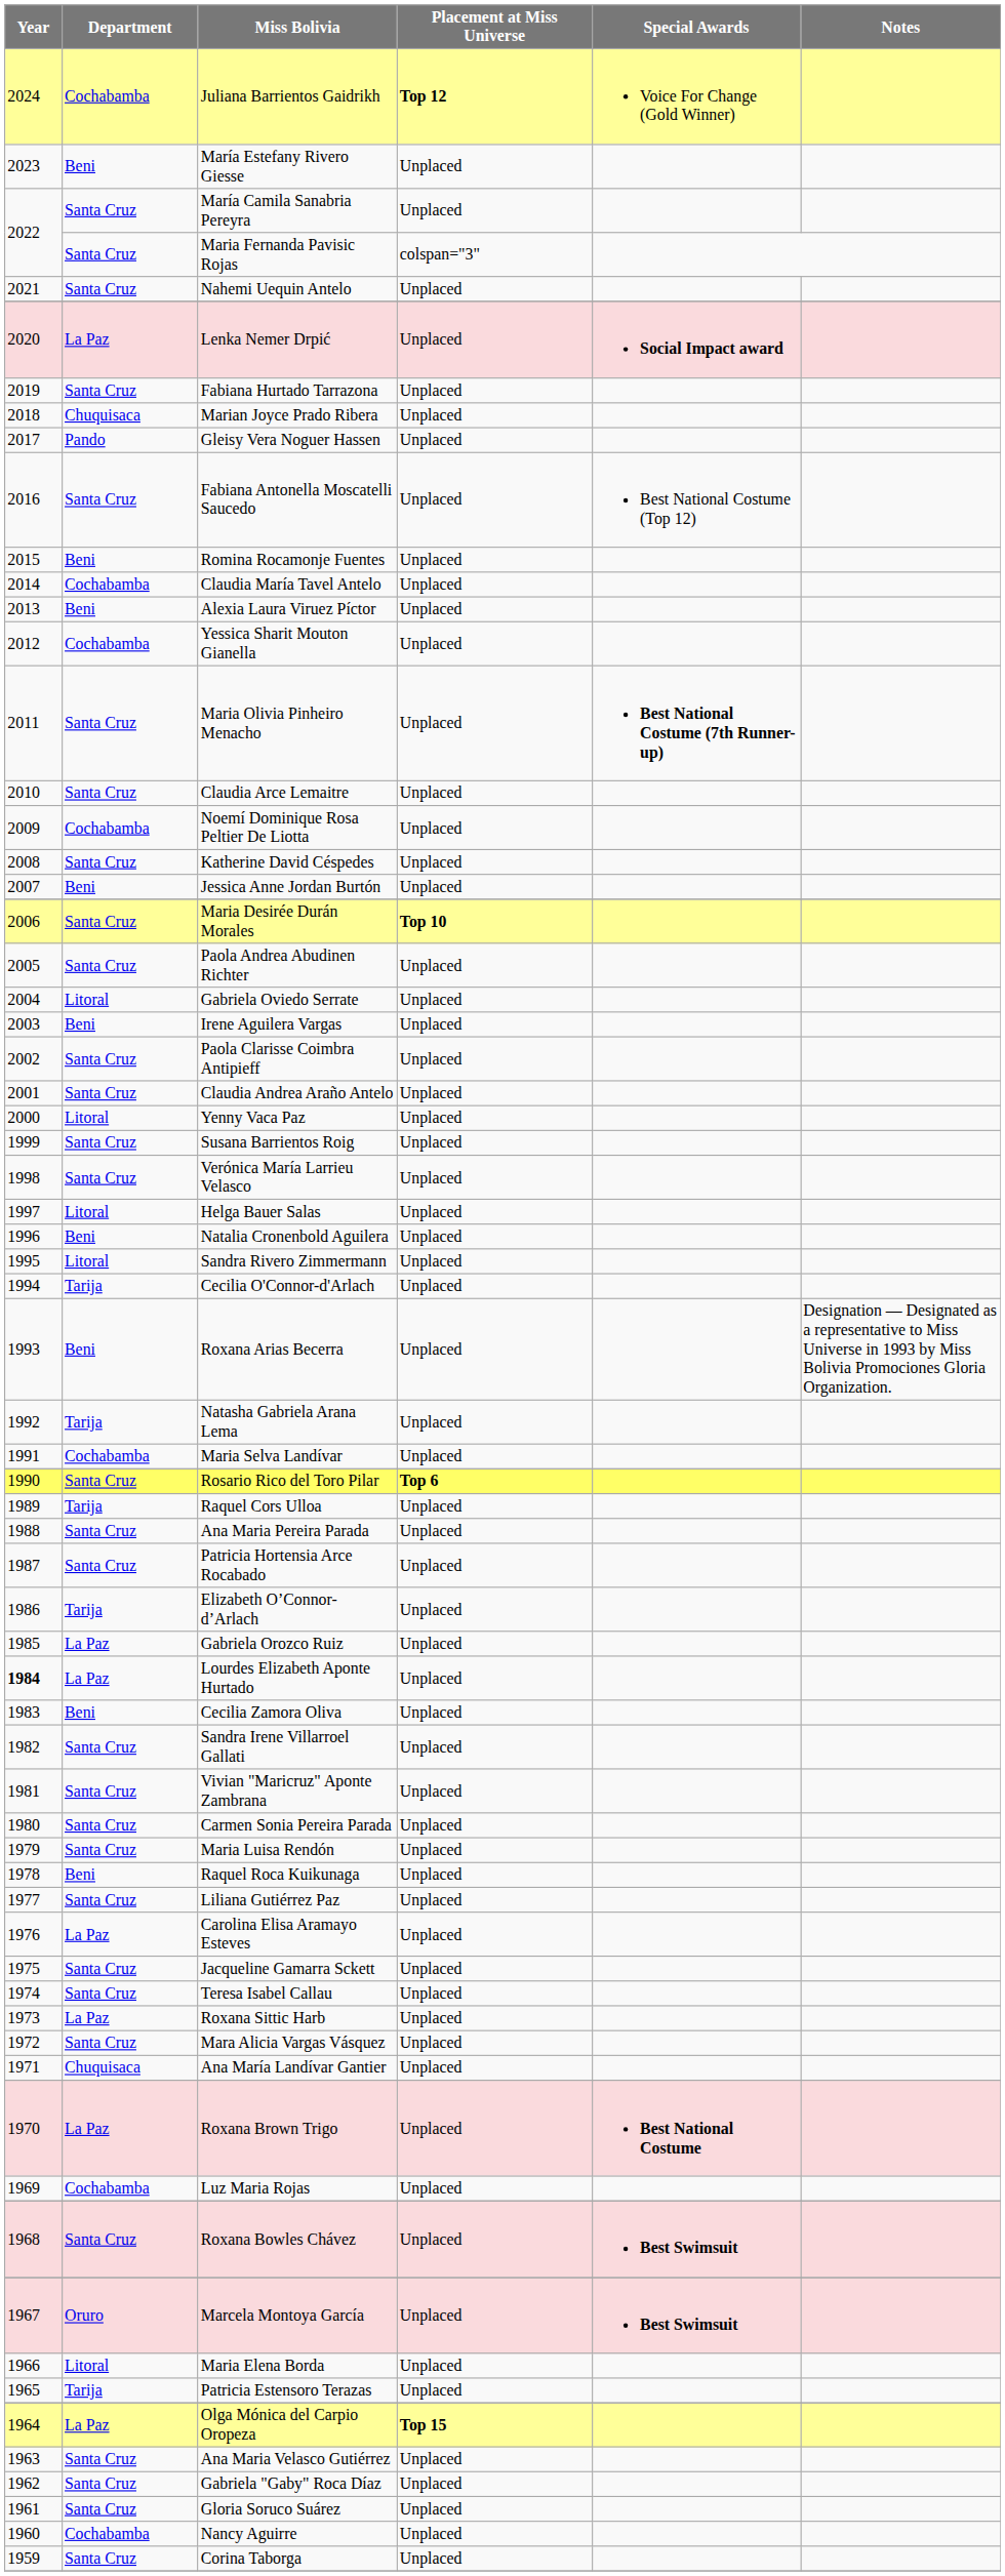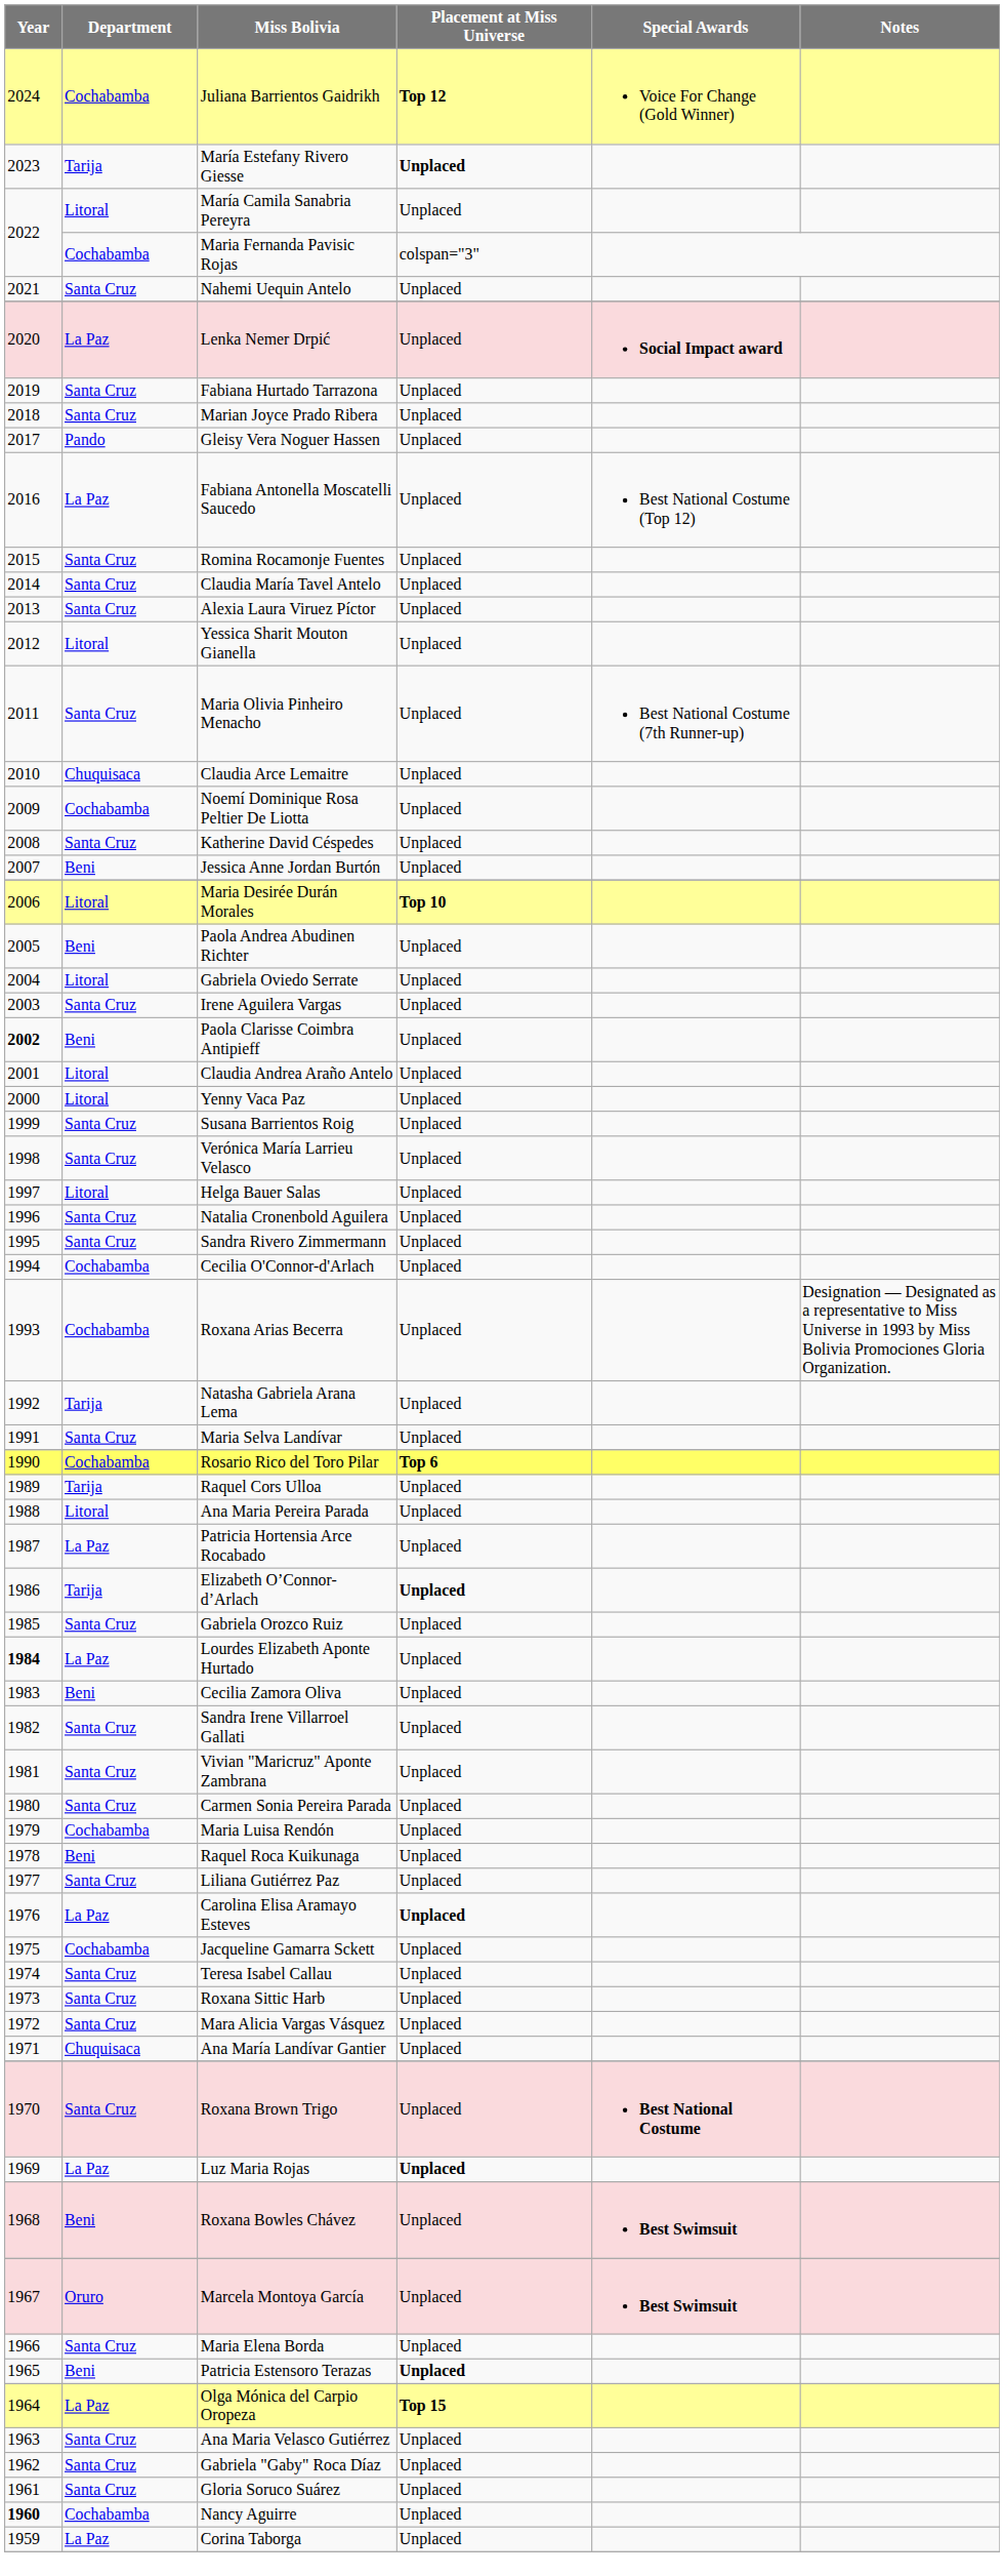María Estefany Rivero Giesse | Department: Beni -> Tarija
María Estefany Rivero Giesse | Placement at Miss Universe: normal -> bold
María Camila Sanabria Pereyra | Department: Santa Cruz -> Litoral
Maria Fernanda Pavisic Rojas | Department: Santa Cruz -> Cochabamba
Marian Joyce Prado Ribera | Department: Chuquisaca -> Santa Cruz
Fabiana Antonella Moscatelli Saucedo | Department: Santa Cruz -> La Paz
Romina Rocamonje Fuentes | Department: Beni -> Santa Cruz
Claudia María Tavel Antelo | Department: Cochabamba -> Santa Cruz
Alexia Laura Viruez Píctor | Department: Beni -> Santa Cruz
Yessica Sharit Mouton Gianella | Department: Cochabamba -> Litoral
Maria Olivia Pinheiro Menacho | Special Awards: bold -> normal
Claudia Arce Lemaitre | Department: Santa Cruz -> Chuquisaca
Maria Desirée Durán Morales | Department: Santa Cruz -> Litoral
Paola Andrea Abudinen Richter | Department: Santa Cruz -> Beni
Irene Aguilera Vargas | Department: Beni -> Santa Cruz
Paola Clarisse Coimbra Antipieff | Year: normal -> bold
Paola Clarisse Coimbra Antipieff | Department: Santa Cruz -> Beni
Claudia Andrea Araño Antelo | Department: Santa Cruz -> Litoral
Natalia Cronenbold Aguilera | Department: Beni -> Santa Cruz
Sandra Rivero Zimmermann | Department: Litoral -> Santa Cruz
Cecilia O'Connor-d'Arlach | Department: Tarija -> Cochabamba
Roxana Arias Becerra | Department: Beni -> Cochabamba
Maria Selva Landívar | Department: Cochabamba -> Santa Cruz
Rosario Rico del Toro Pilar | Department: Santa Cruz -> Cochabamba
Ana Maria Pereira Parada | Department: Santa Cruz -> Litoral
Patricia Hortensia Arce Rocabado | Department: Santa Cruz -> La Paz
Elizabeth O’Connor-d’Arlach | Placement at Miss Universe: normal -> bold
Gabriela Orozco Ruiz | Department: La Paz -> Santa Cruz
Maria Luisa Rendón | Department: Santa Cruz -> Cochabamba
Carolina Elisa Aramayo Esteves | Placement at Miss Universe: normal -> bold
Jacqueline Gamarra Sckett | Department: Santa Cruz -> Cochabamba
Roxana Sittic Harb | Department: La Paz -> Santa Cruz
Roxana Brown Trigo | Department: La Paz -> Santa Cruz
Luz Maria Rojas | Department: Cochabamba -> La Paz
Luz Maria Rojas | Placement at Miss Universe: normal -> bold
Roxana Bowles Chávez | Department: Santa Cruz -> Beni
Maria Elena Borda | Department: Litoral -> Santa Cruz
Patricia Estensoro Terazas | Department: Tarija -> Beni
Patricia Estensoro Terazas | Placement at Miss Universe: normal -> bold
Nancy Aguirre | Year: normal -> bold
Corina Taborga | Department: Santa Cruz -> La Paz
